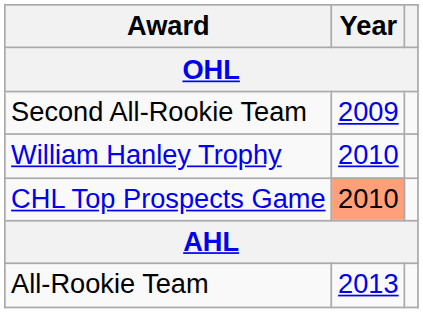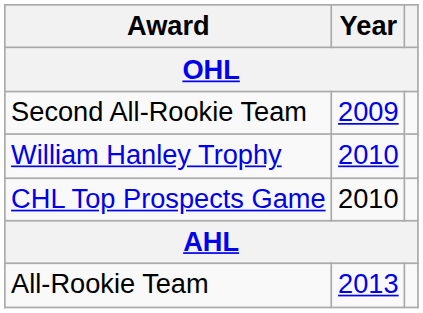CHL Top Prospects Game | Year: lightsalmon background -> no background
